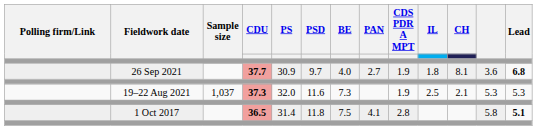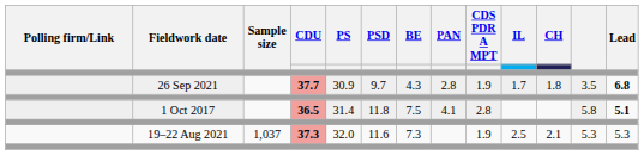26 Sep 2021 | BE: 4.0 -> 4.3
26 Sep 2021 | PAN: 2.7 -> 2.8
26 Sep 2021 | IL: 1.8 -> 1.7
26 Sep 2021 | CH: 8.1 -> 1.8
26 Sep 2021 | column 12: 3.6 -> 3.5
rows swapped: 19–22 Aug 2021 <-> 1 Oct 2017
